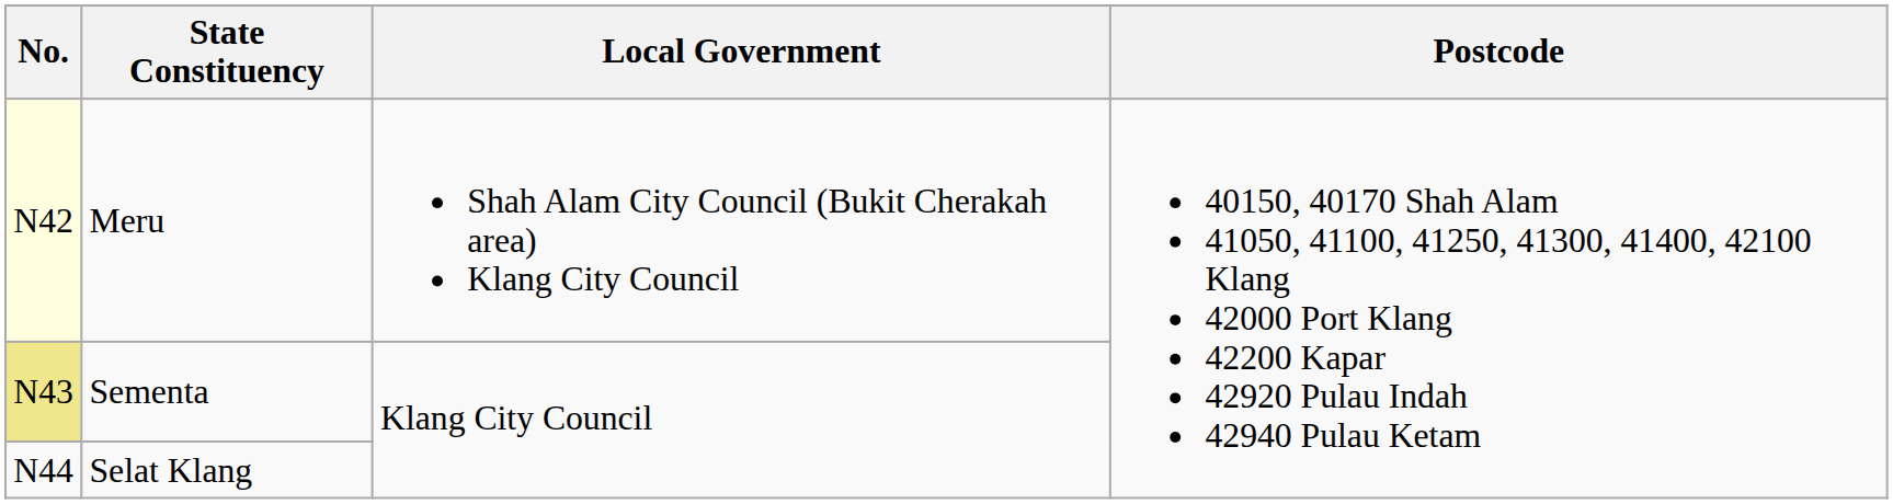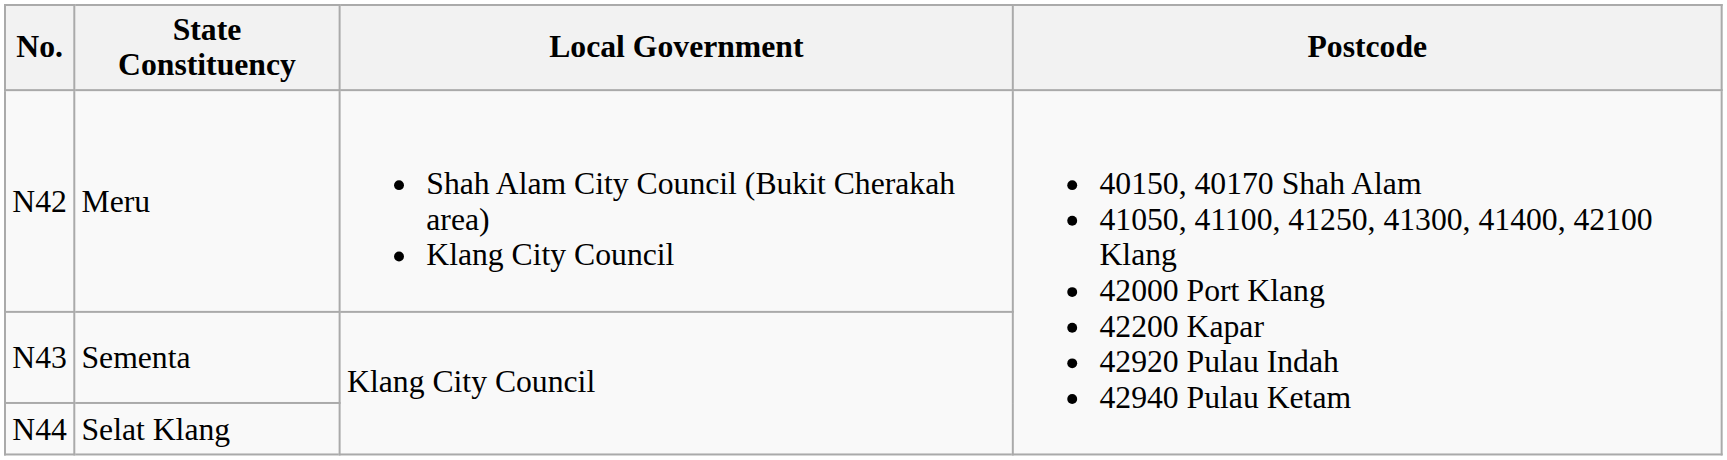Meru | No.: lightyellow background -> no background
Sementa | No.: khaki background -> no background
